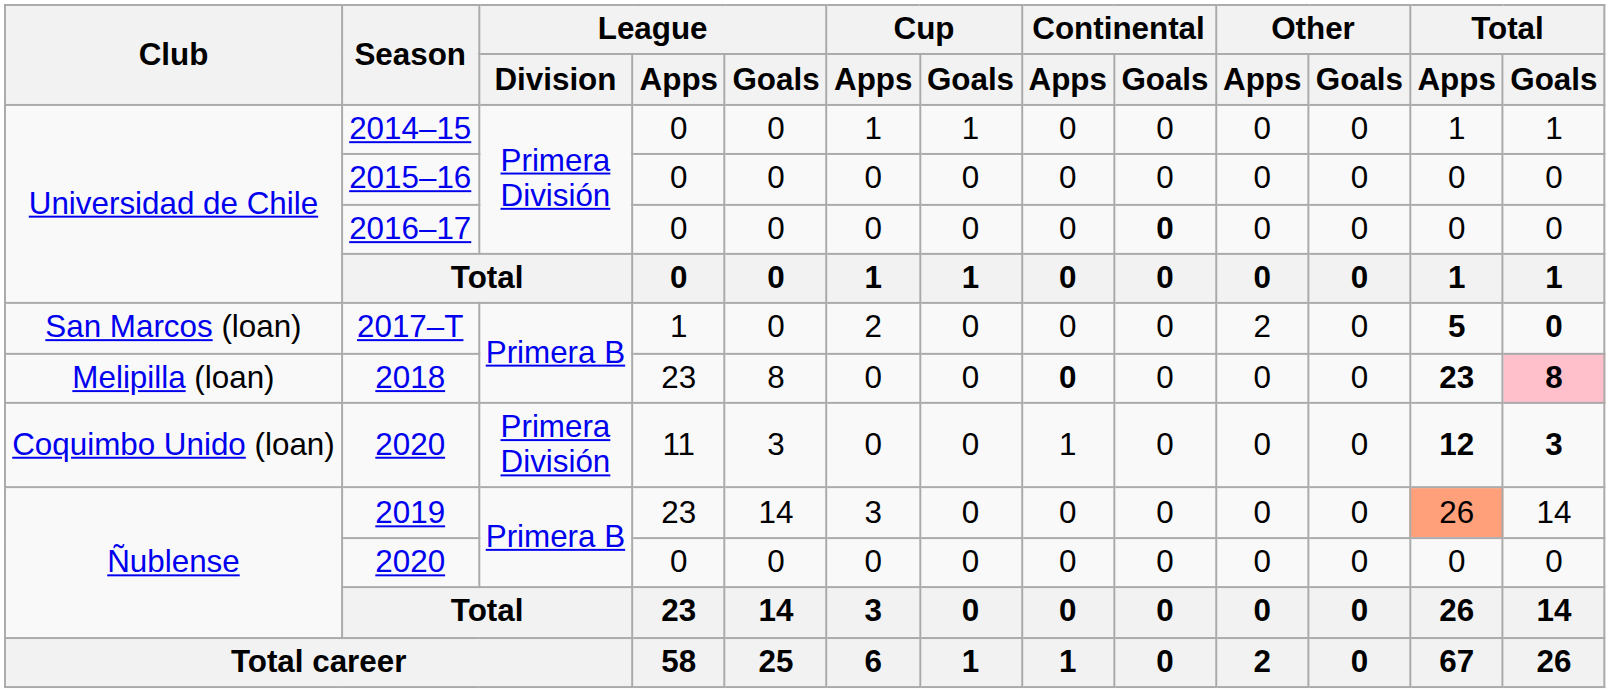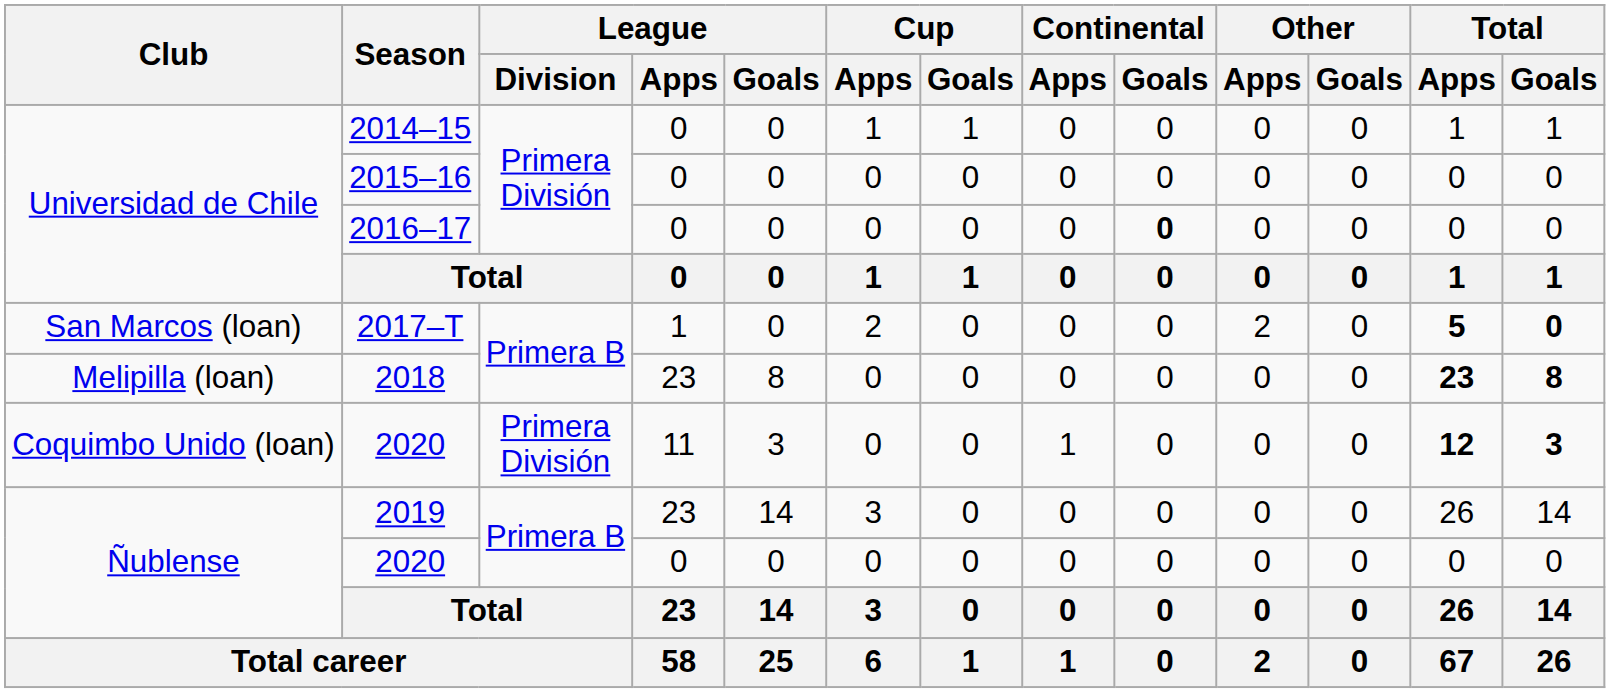2018 | Continental / Apps: bold -> normal
2018 | Total / Goals: pink background -> no background
2019 | Total / Apps: lightsalmon background -> no background
